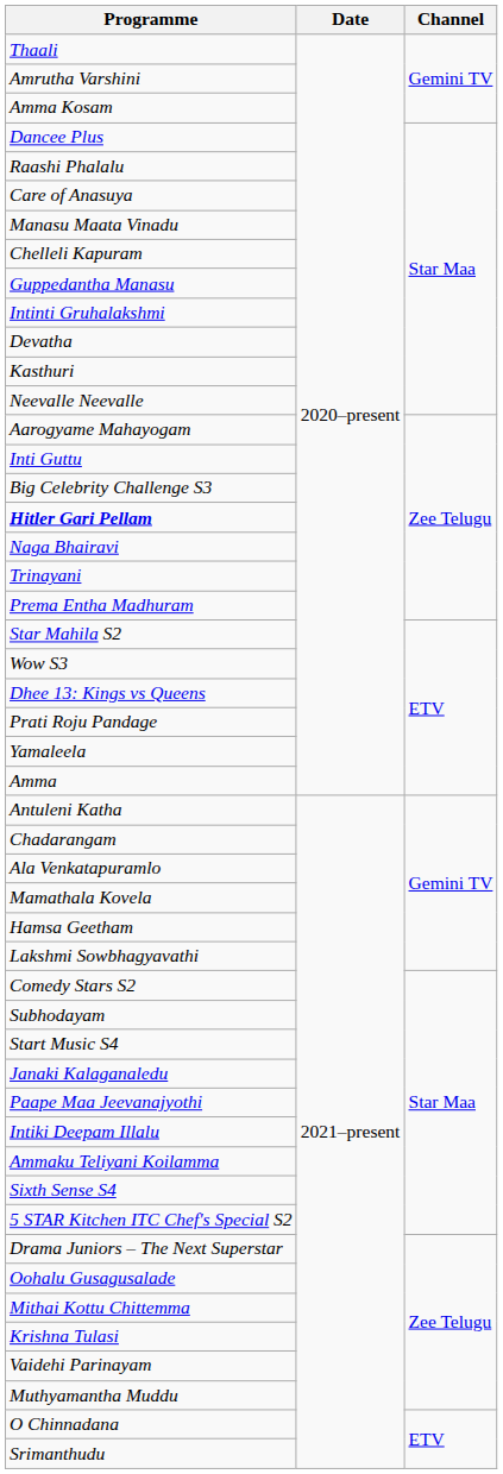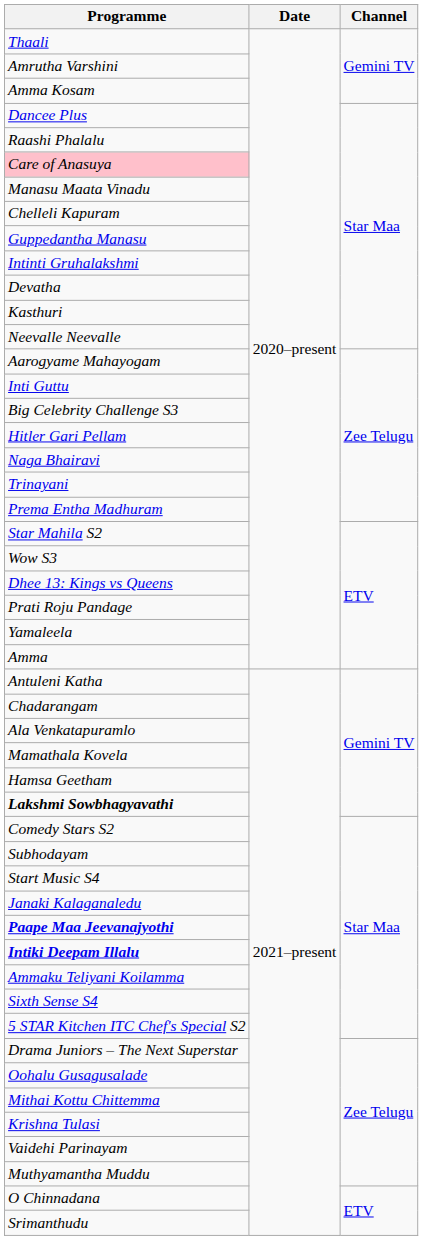Care of Anasuya | Programme: no background -> pink background
Hitler Gari Pellam | Programme: bold -> normal
Lakshmi Sowbhagyavathi | Programme: normal -> bold
Paape Maa Jeevanajyothi | Programme: normal -> bold
Intiki Deepam Illalu | Programme: normal -> bold
